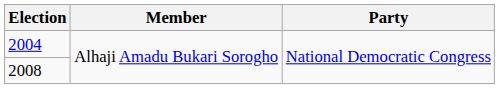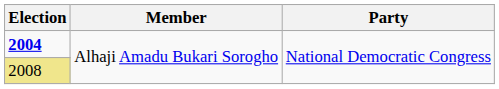2004 | Election: normal -> bold
2008 | Election: no background -> khaki background
